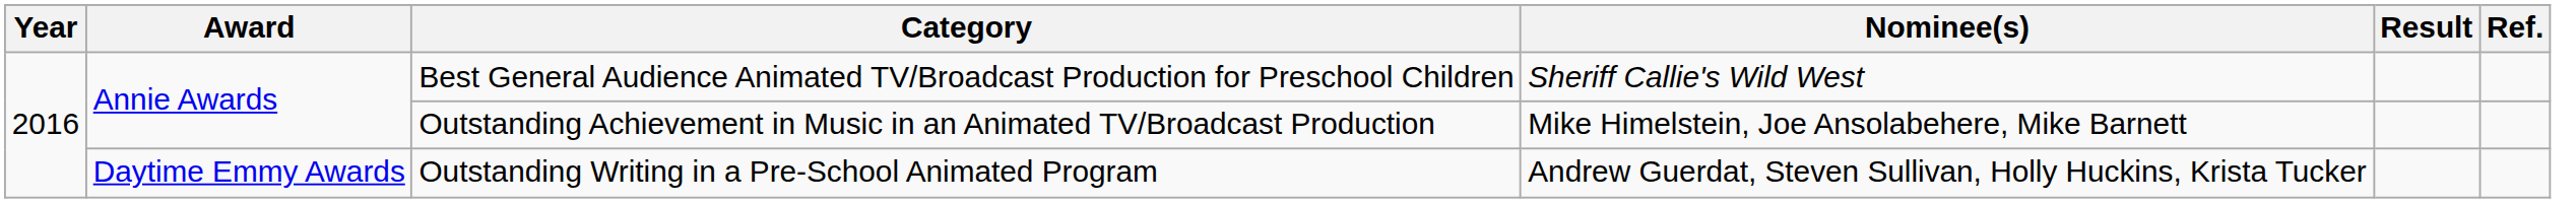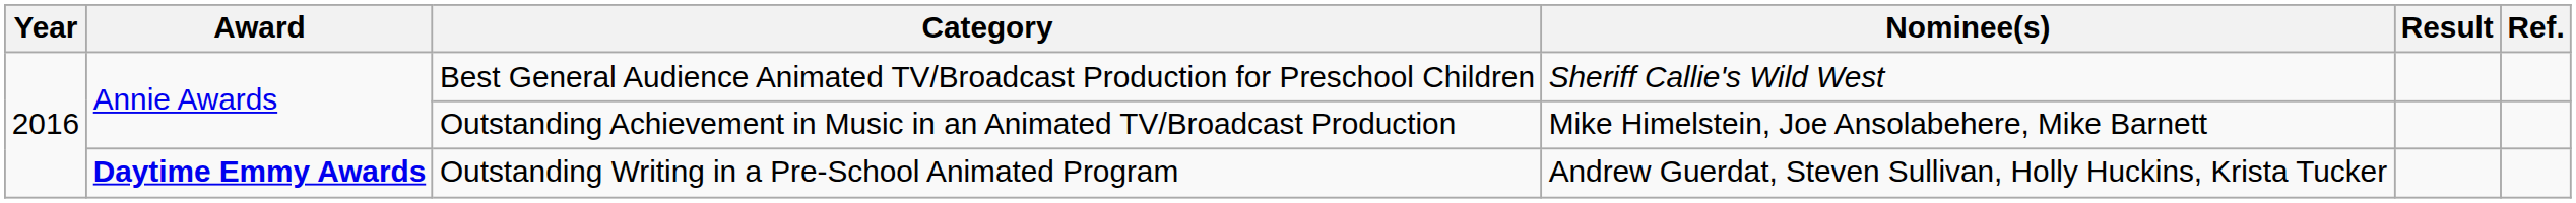Outstanding Writing in a Pre-School Animated Program | Award: normal -> bold
